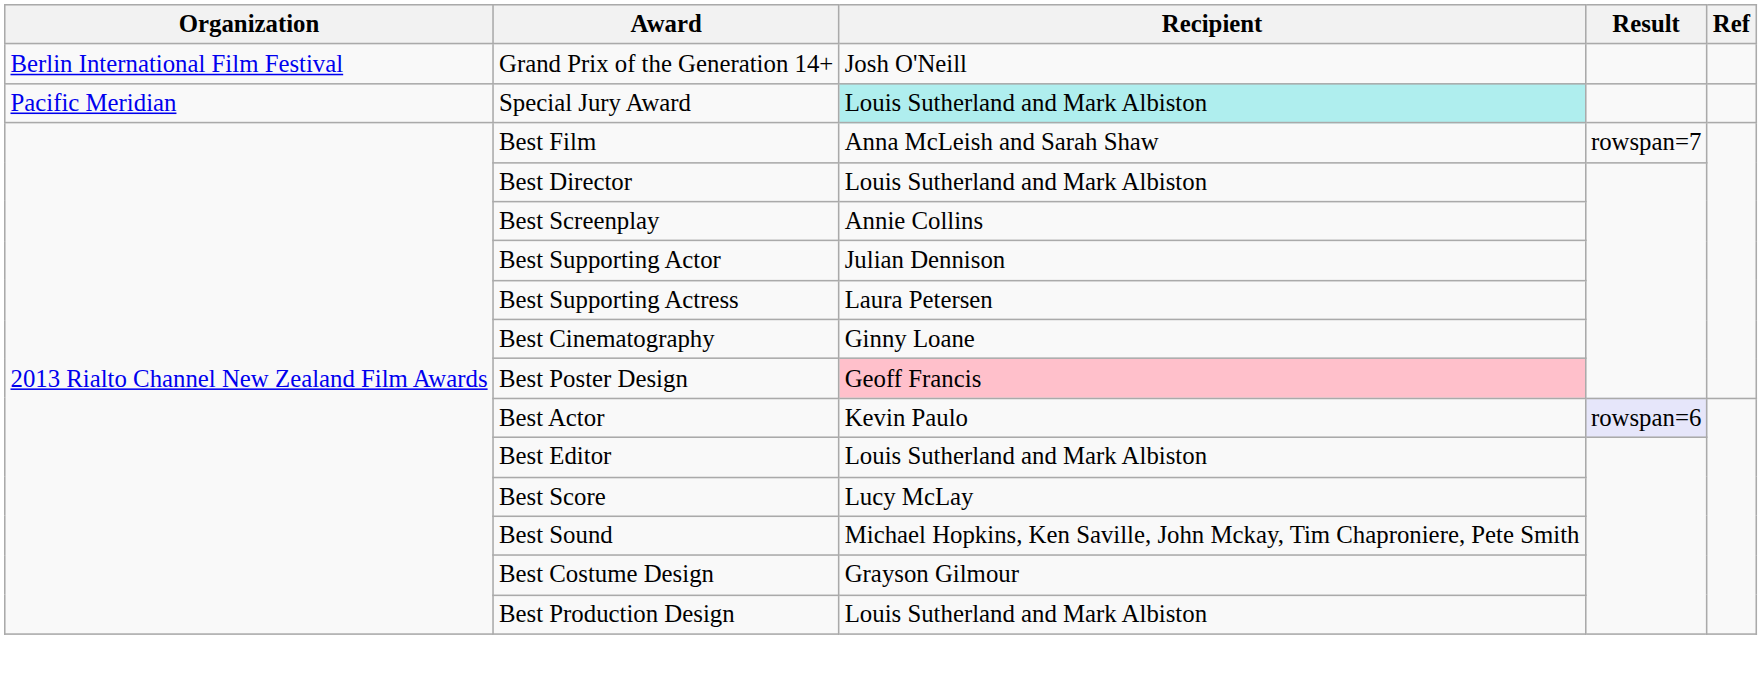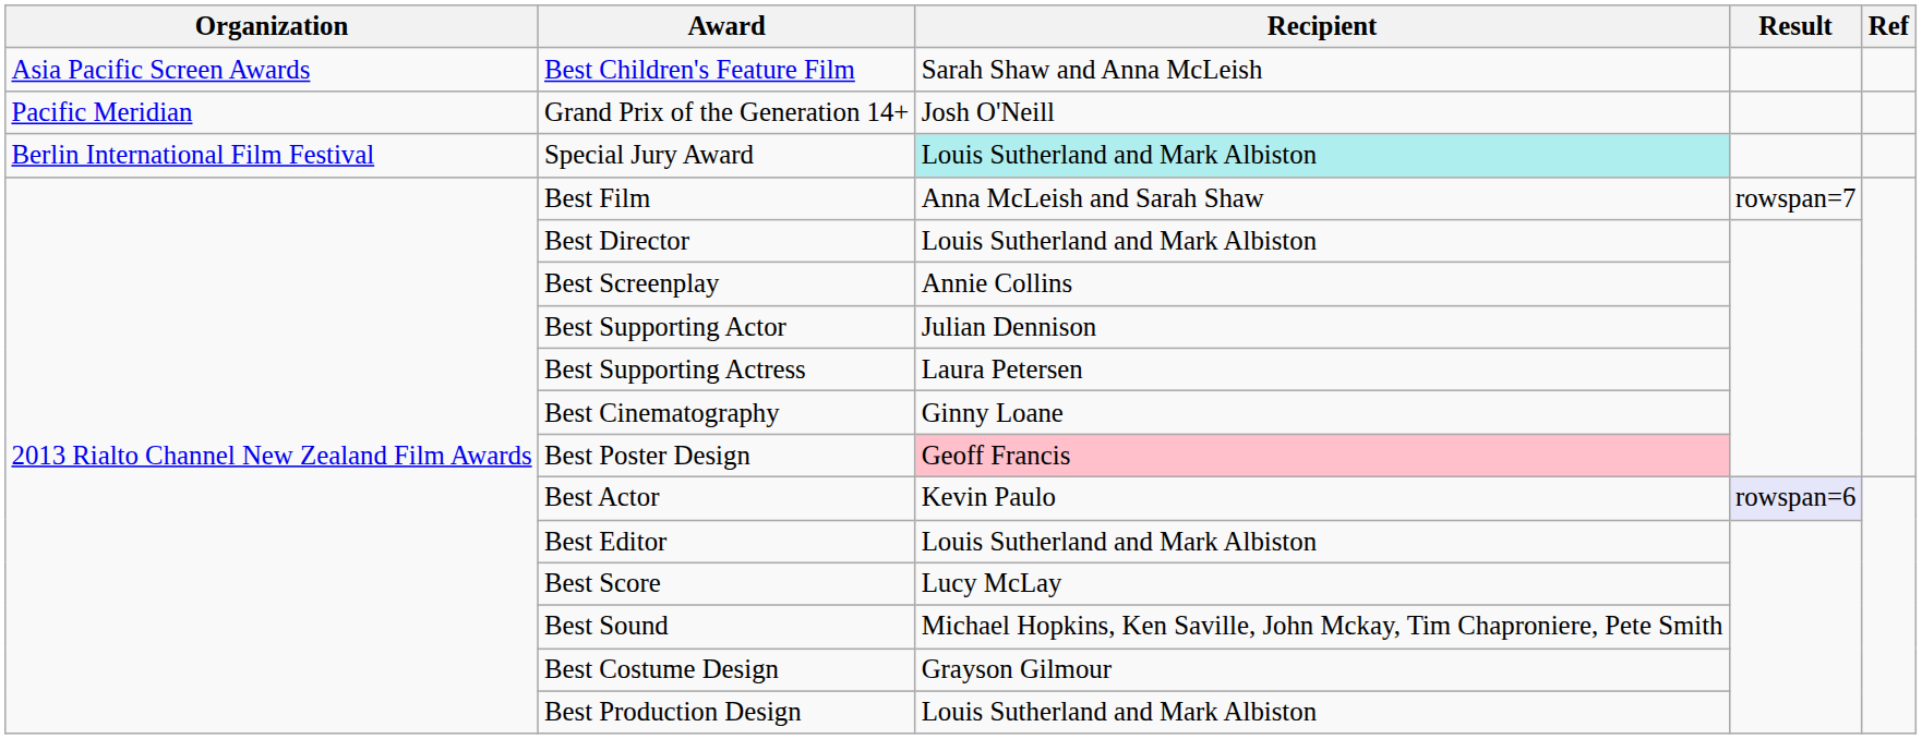+ row: Asia Pacific Screen Awards | Best Children's Feature Film | Sarah Shaw and Anna McLeish
Grand Prix of the Generation 14+ | Organization: Berlin International Film Festival -> Pacific Meridian
Special Jury Award | Organization: Pacific Meridian -> Berlin International Film Festival
